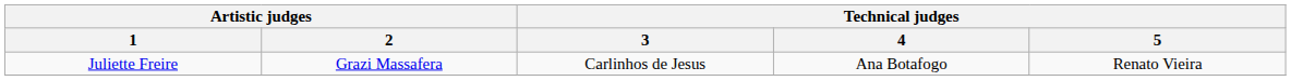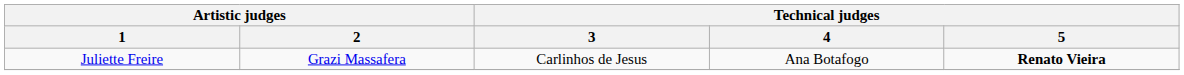Juliette Freire | Technical judges / 5: normal -> bold
